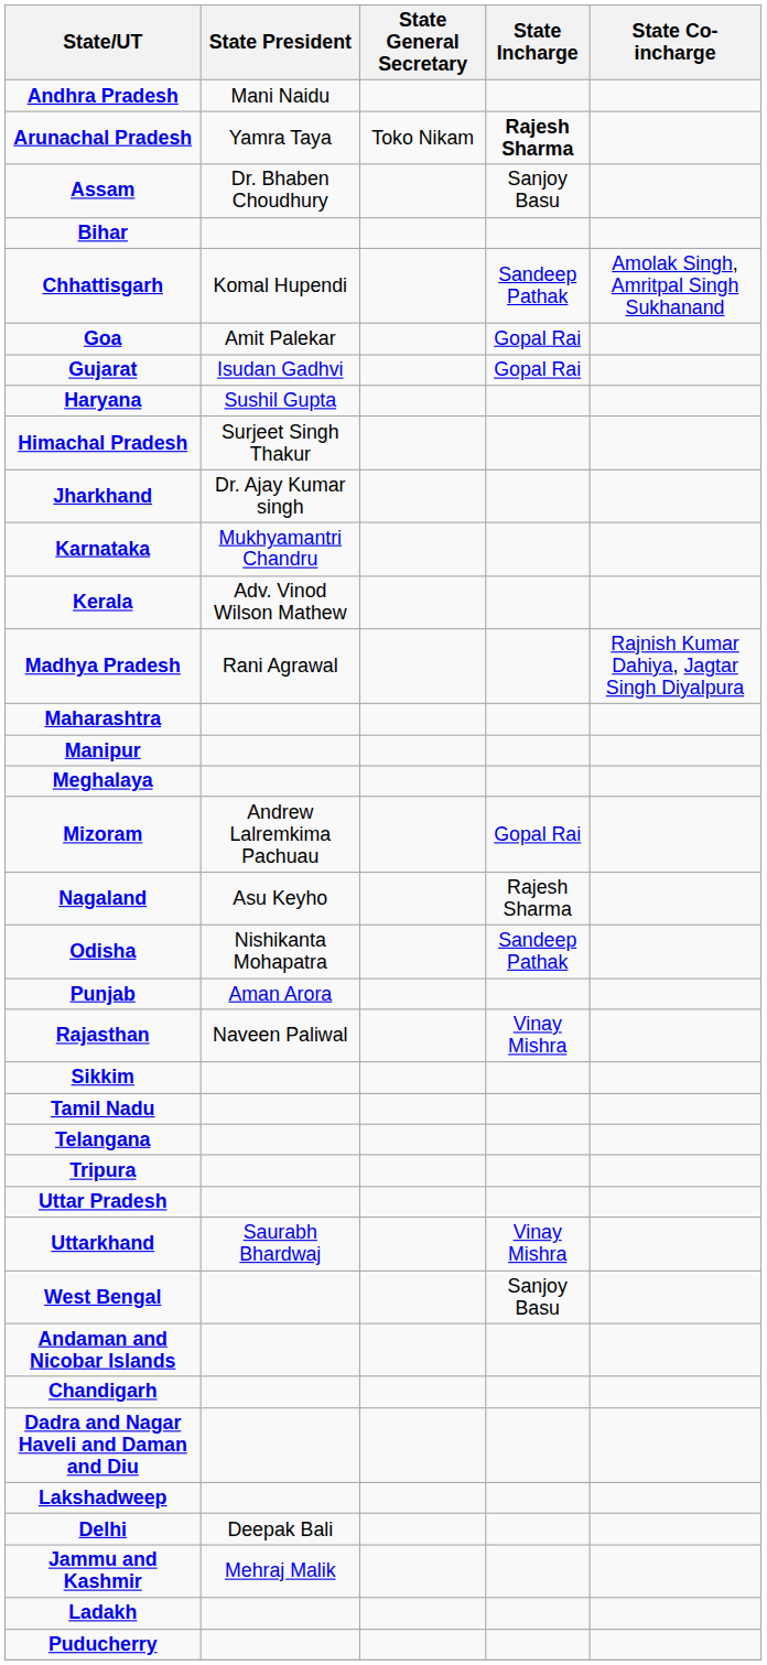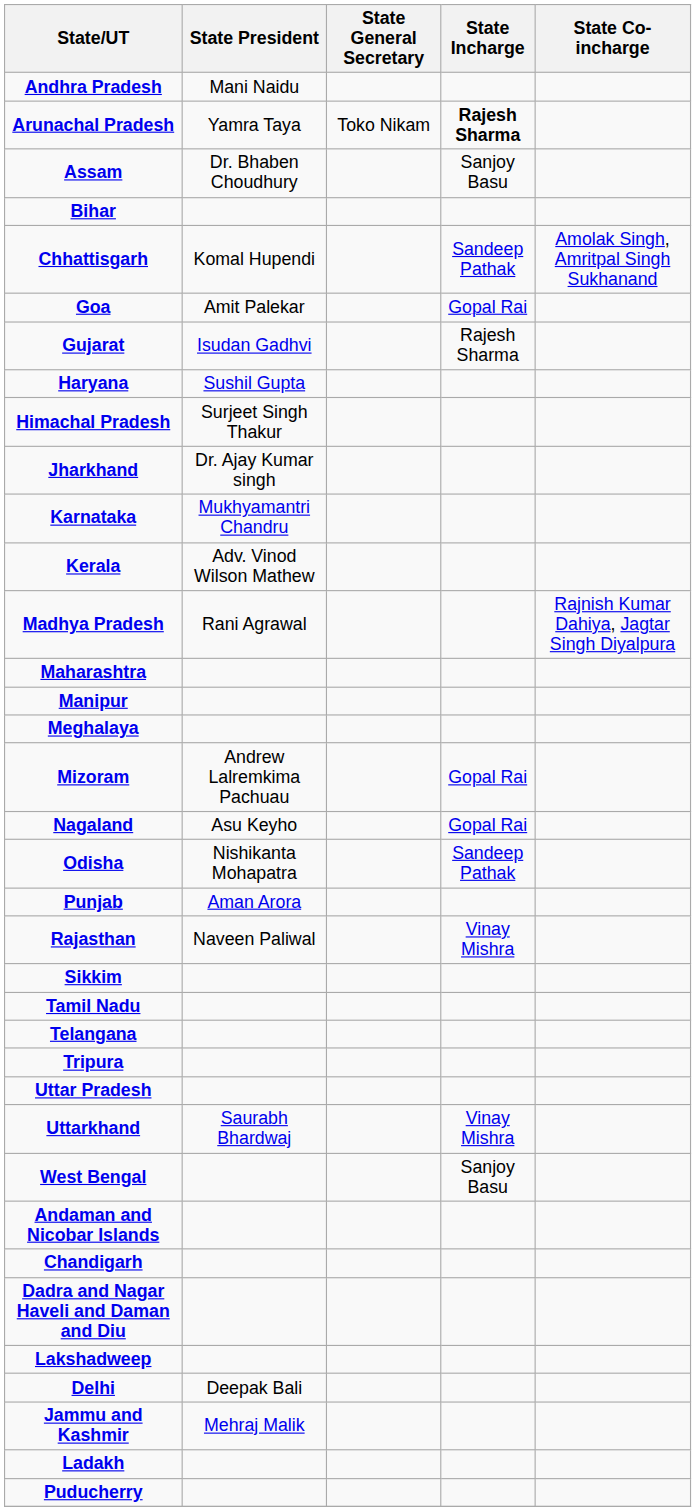Gujarat | State Incharge: Gopal Rai -> Rajesh Sharma
Nagaland | State Incharge: Rajesh Sharma -> Gopal Rai
